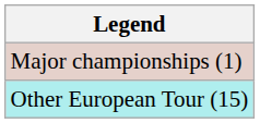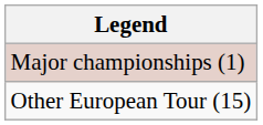row 3 | column 1: paleturquoise background -> no background
